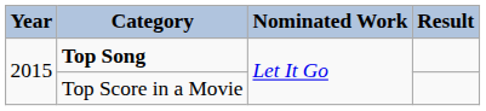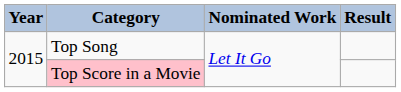Top Song | Category: bold -> normal
Top Score in a Movie | Category: no background -> pink background
